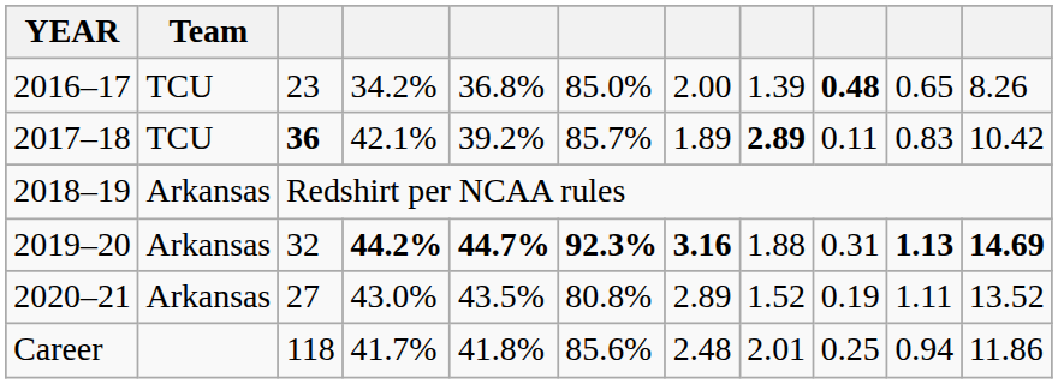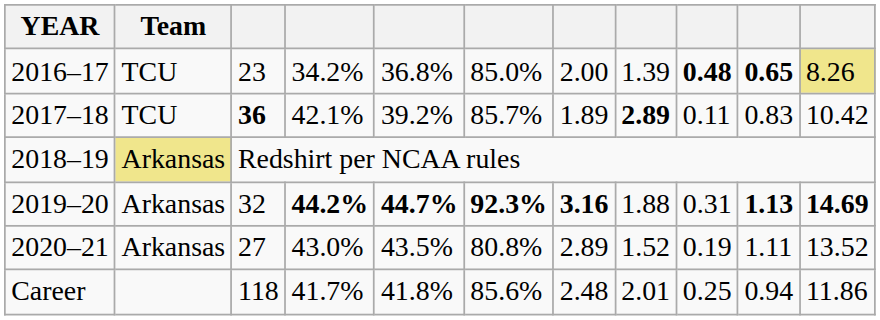2016–17 | column 10: normal -> bold
2016–17 | column 11: no background -> khaki background
2018–19 | Team: no background -> khaki background
